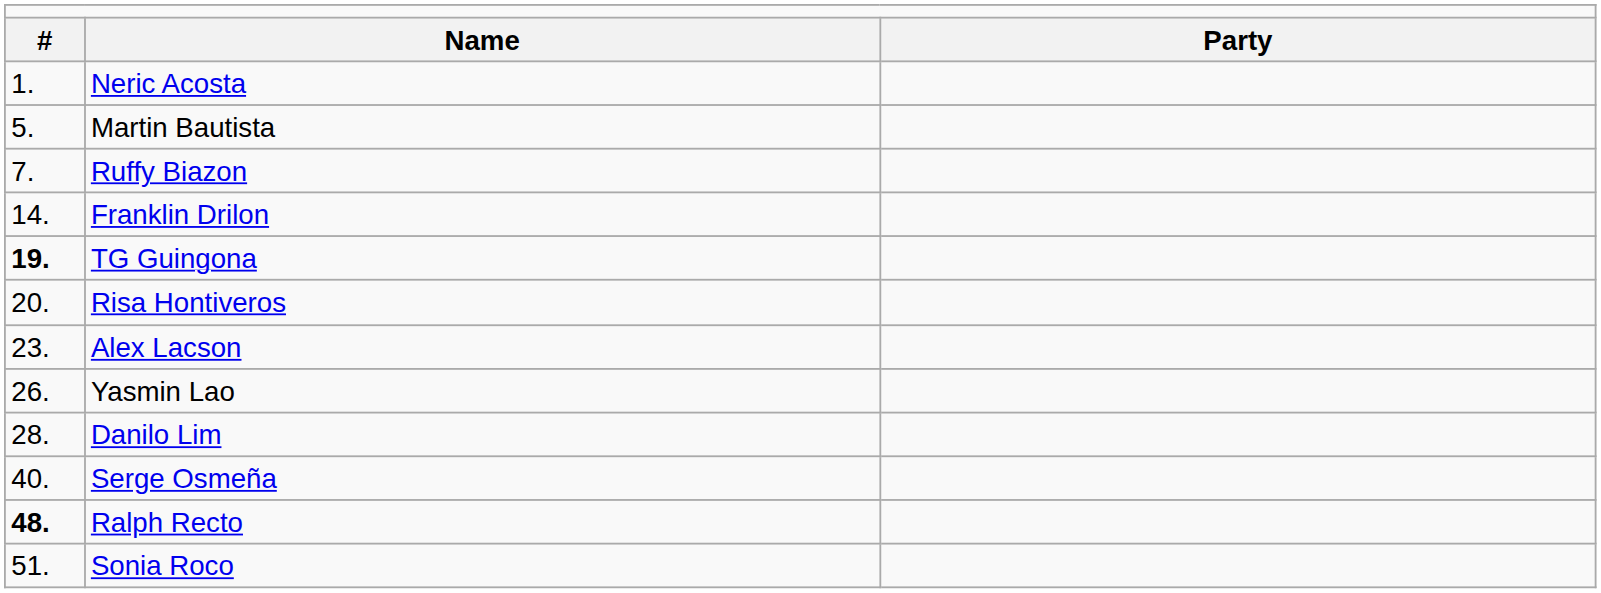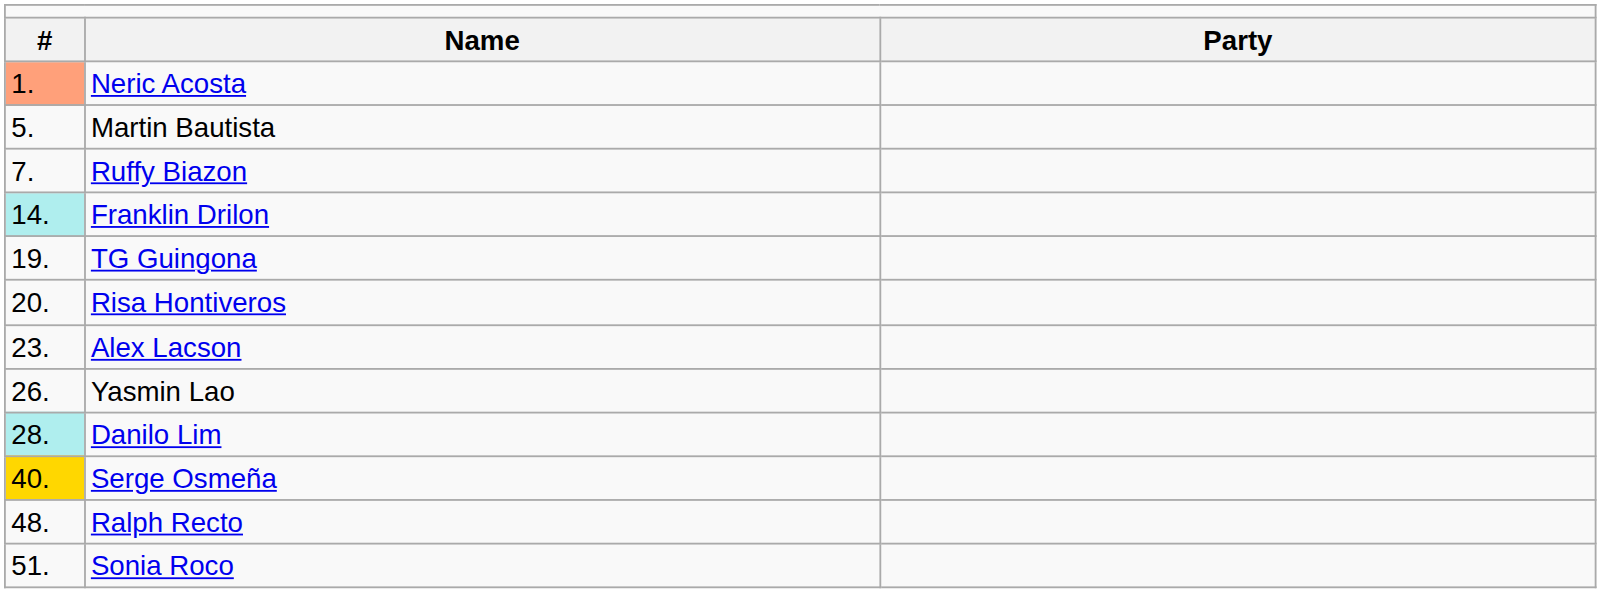Neric Acosta | column 1: no background -> lightsalmon background
Franklin Drilon | column 1: no background -> paleturquoise background
TG Guingona | column 1: bold -> normal
Danilo Lim | column 1: no background -> paleturquoise background
Serge Osmeña | column 1: no background -> gold background
Ralph Recto | column 1: bold -> normal
